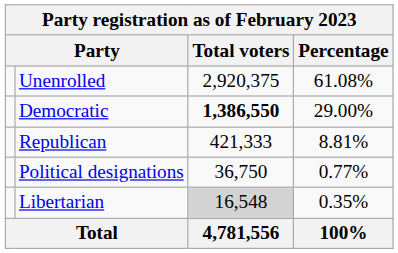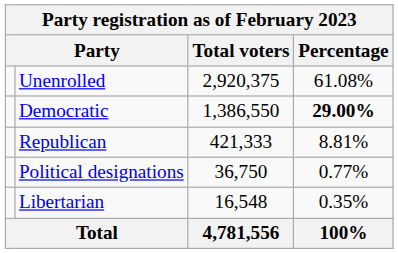Democratic | Total voters: bold -> normal
Democratic | Percentage: normal -> bold
Libertarian | Total voters: lightgrey background -> no background
